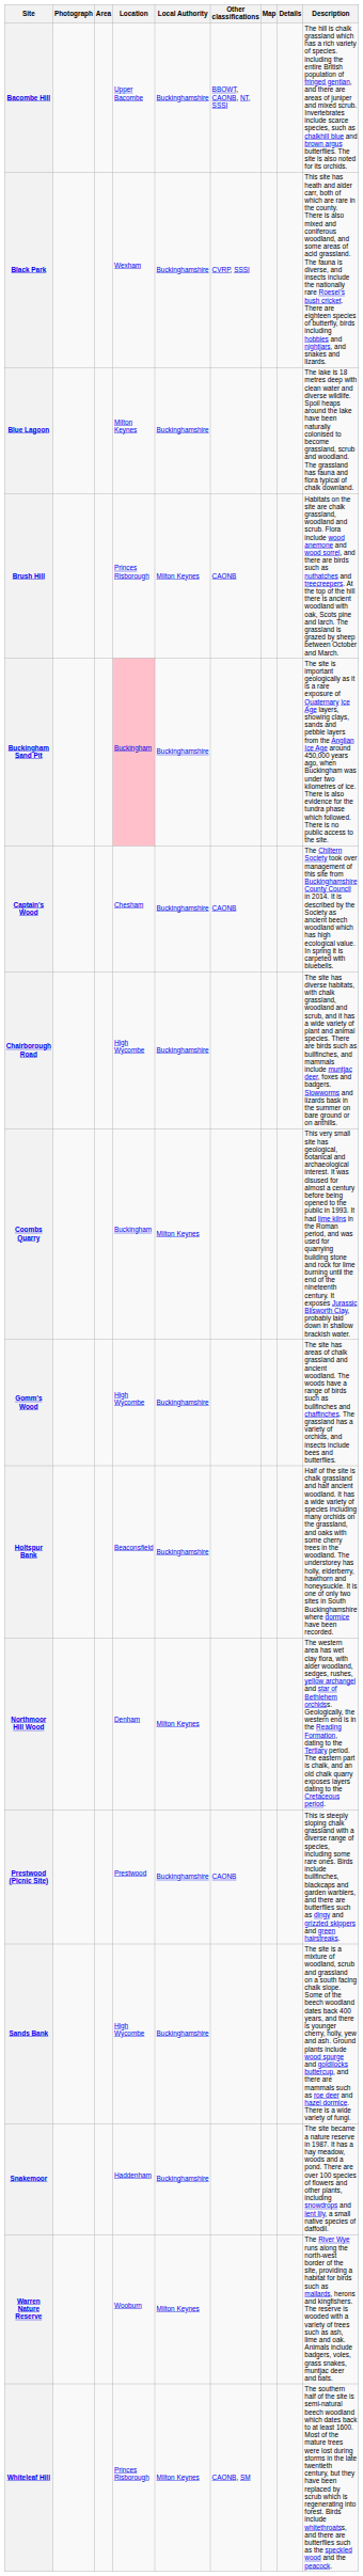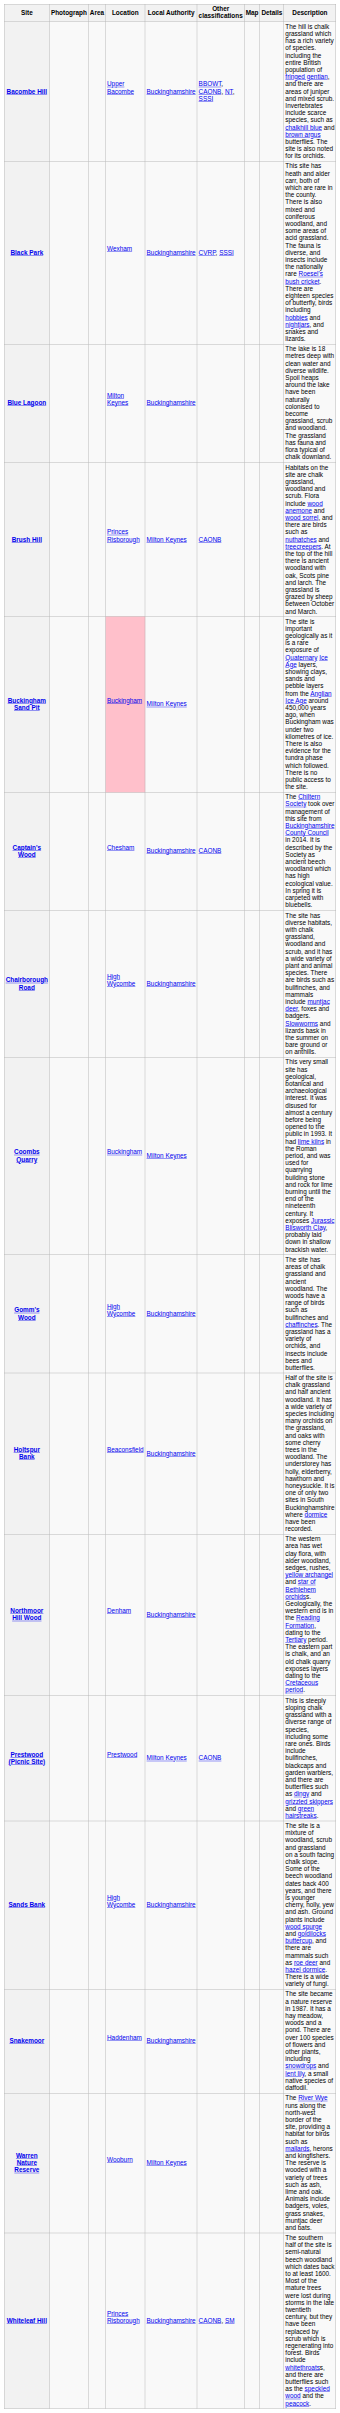Buckingham Sand Pit | Local Authority: Buckinghamshire -> Milton Keynes
Northmoor Hill Wood | Local Authority: Milton Keynes -> Buckinghamshire
Prestwood (Picnic Site) | Local Authority: Buckinghamshire -> Milton Keynes
Whiteleaf Hill | Local Authority: Milton Keynes -> Buckinghamshire
